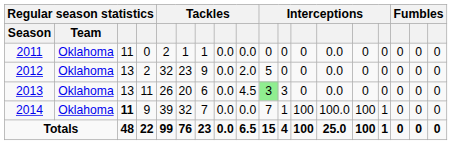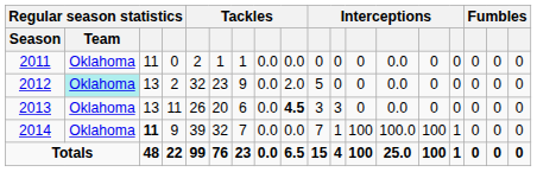2012 | Regular season statistics / Team: no background -> paleturquoise background
2013 | column 9: normal -> bold
2013 | column 10: lightgreen background -> no background
